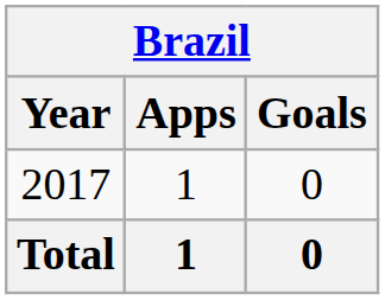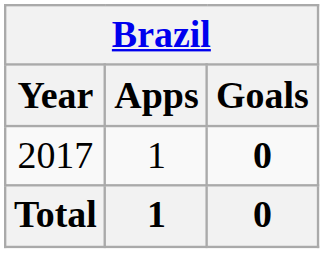2017 | Goals: normal -> bold
